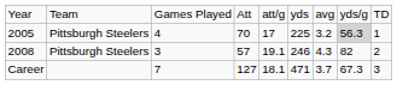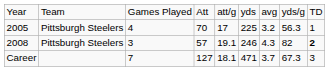2005 | column 8: lightgrey background -> no background
2008 | column 9: normal -> bold
